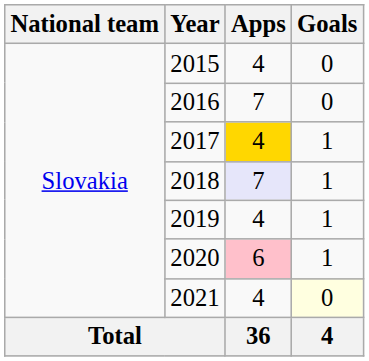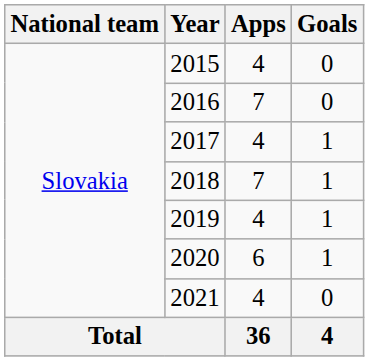2017 | Apps: gold background -> no background
2018 | Apps: lavender background -> no background
2020 | Apps: pink background -> no background
2021 | Goals: lightyellow background -> no background
